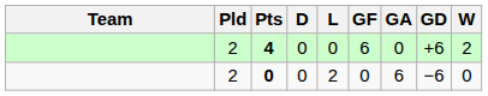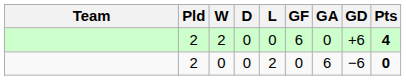columns swapped: W <-> Pts
